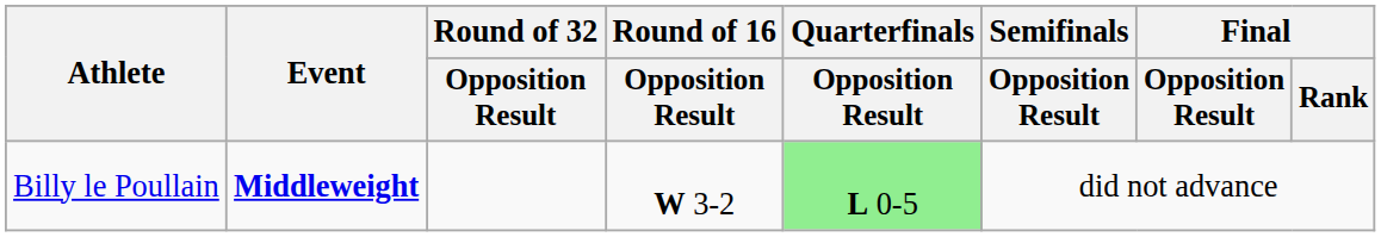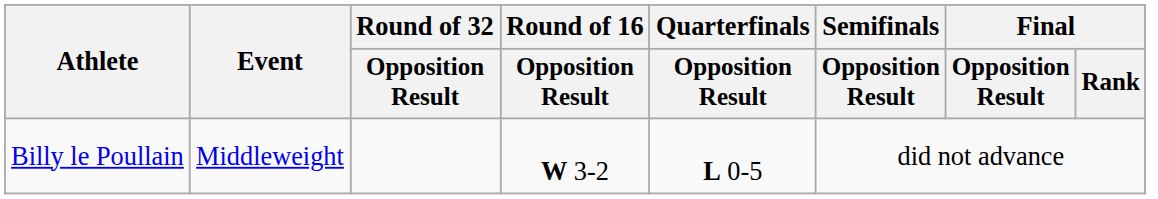Billy le Poullain | Event: bold -> normal
Billy le Poullain | Quarterfinals / Opposition Result: lightgreen background -> no background
